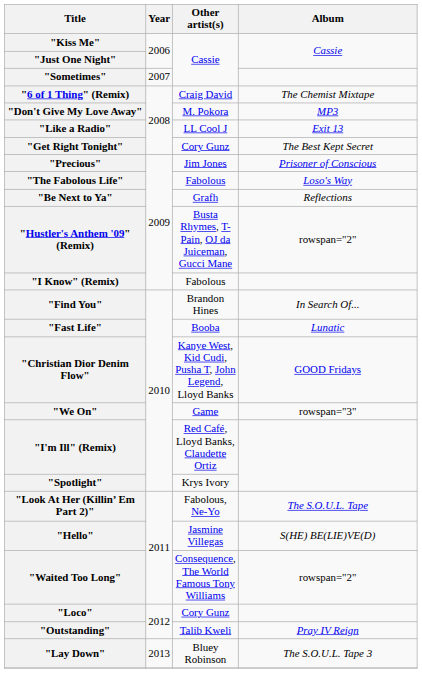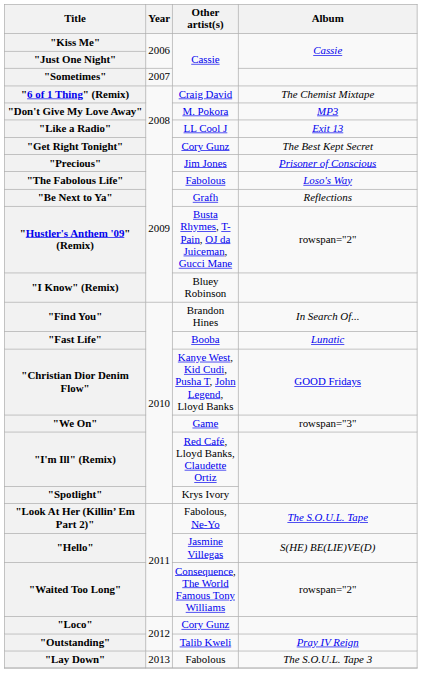"I Know" (Remix) | Other artist(s): Fabolous -> Bluey Robinson
"Lay Down" | Other artist(s): Bluey Robinson -> Fabolous
